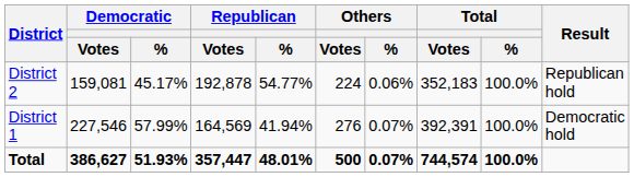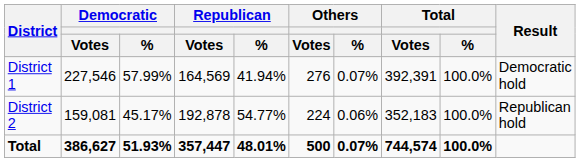rows swapped: District 1 <-> District 2
